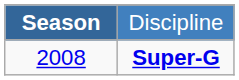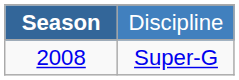2008 | column 2: bold -> normal
